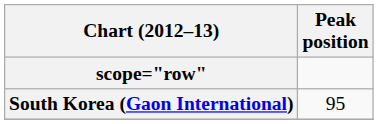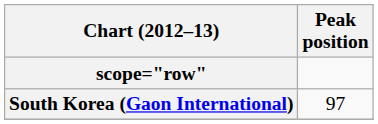South Korea (Gaon International) | Peak position: 95 -> 97
